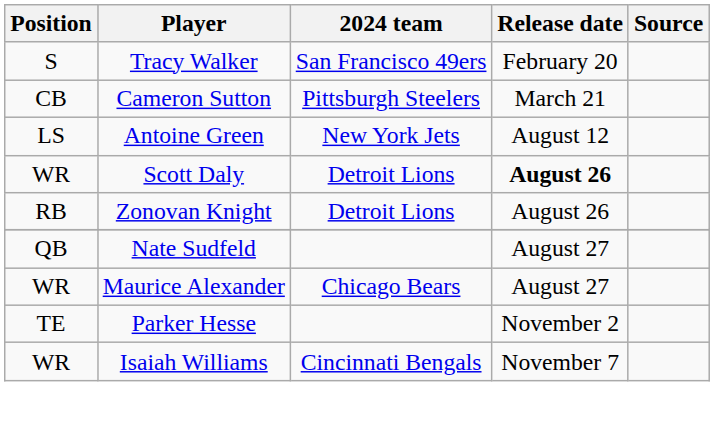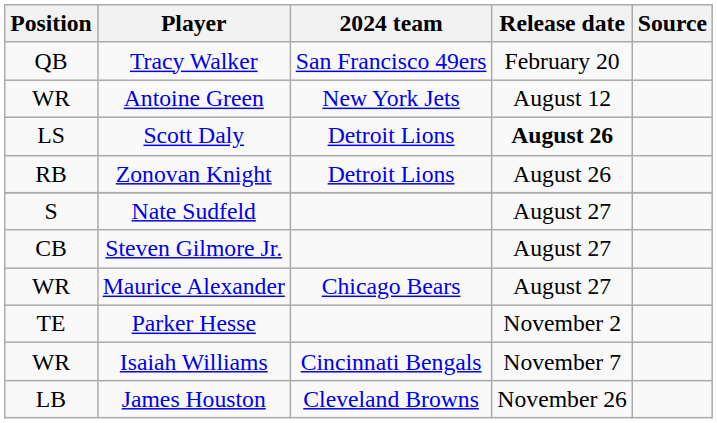Tracy Walker | Position: S -> QB
- row: CB | Cameron Sutton | Pittsburgh Steelers | March 21
Antoine Green | Position: LS -> WR
Scott Daly | Position: WR -> LS
Nate Sudfeld | Position: QB -> S
+ row: CB | Steven Gilmore Jr. | August 27
+ row: LB | James Houston | Cleveland Browns | November 26
